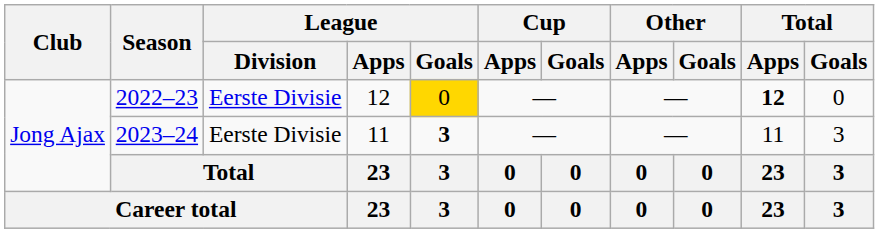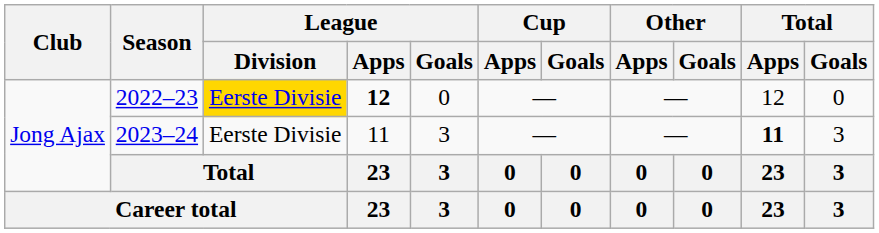2022–23 | League / Division: no background -> gold background
2022–23 | League / Apps: normal -> bold
2022–23 | League / Goals: gold background -> no background
2022–23 | Total / Apps: bold -> normal
2023–24 | League / Goals: bold -> normal
2023–24 | Total / Apps: normal -> bold
